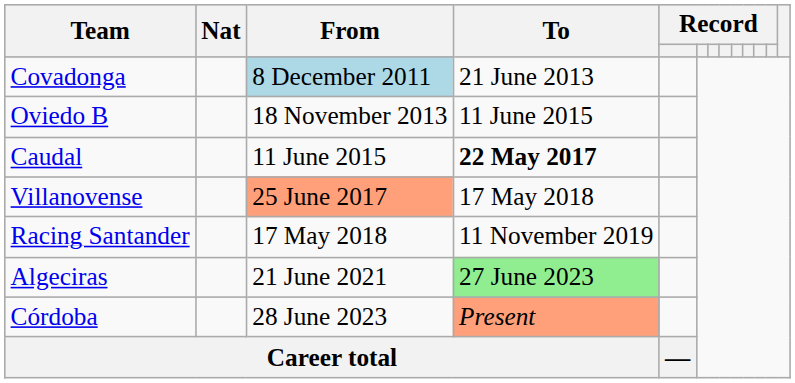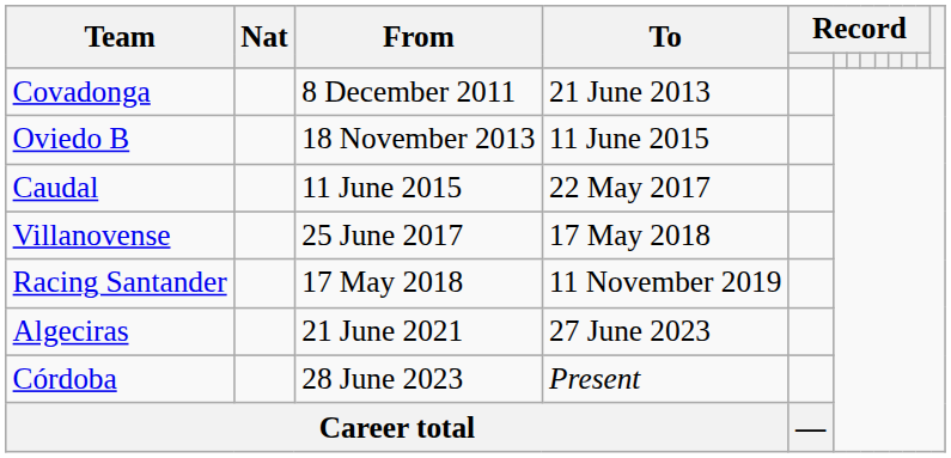Covadonga | From: lightblue background -> no background
Caudal | To: bold -> normal
Villanovense | From: lightsalmon background -> no background
Algeciras | To: lightgreen background -> no background
Córdoba | To: lightsalmon background -> no background
